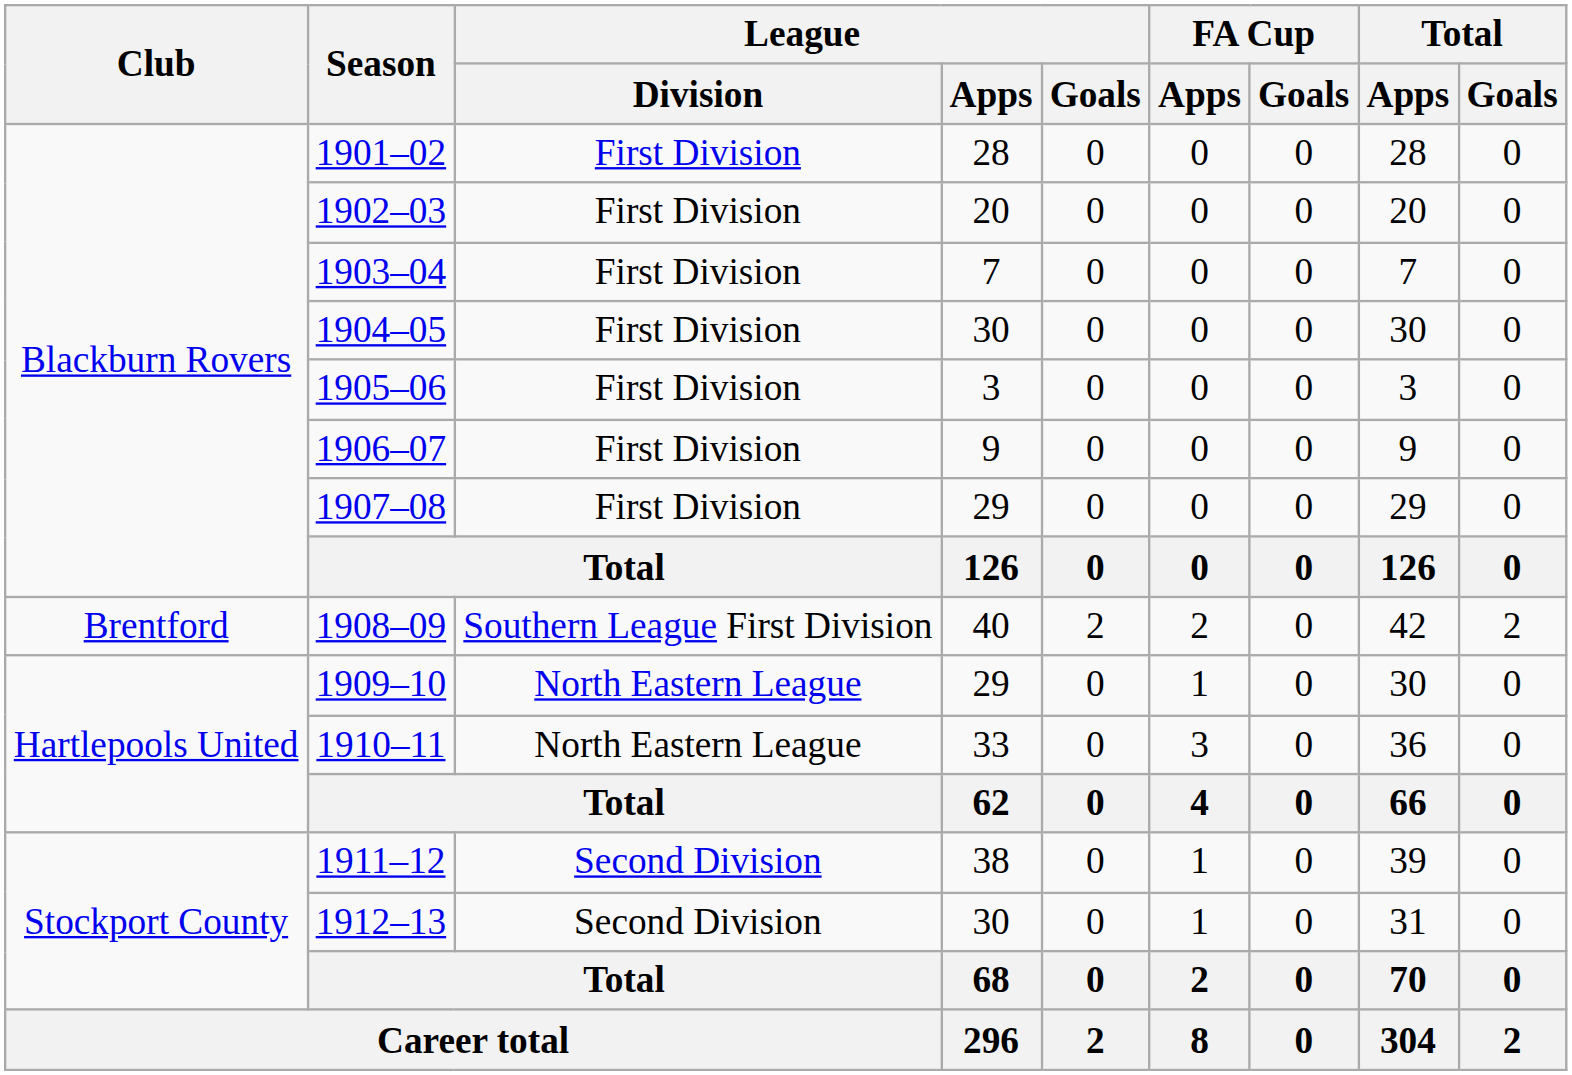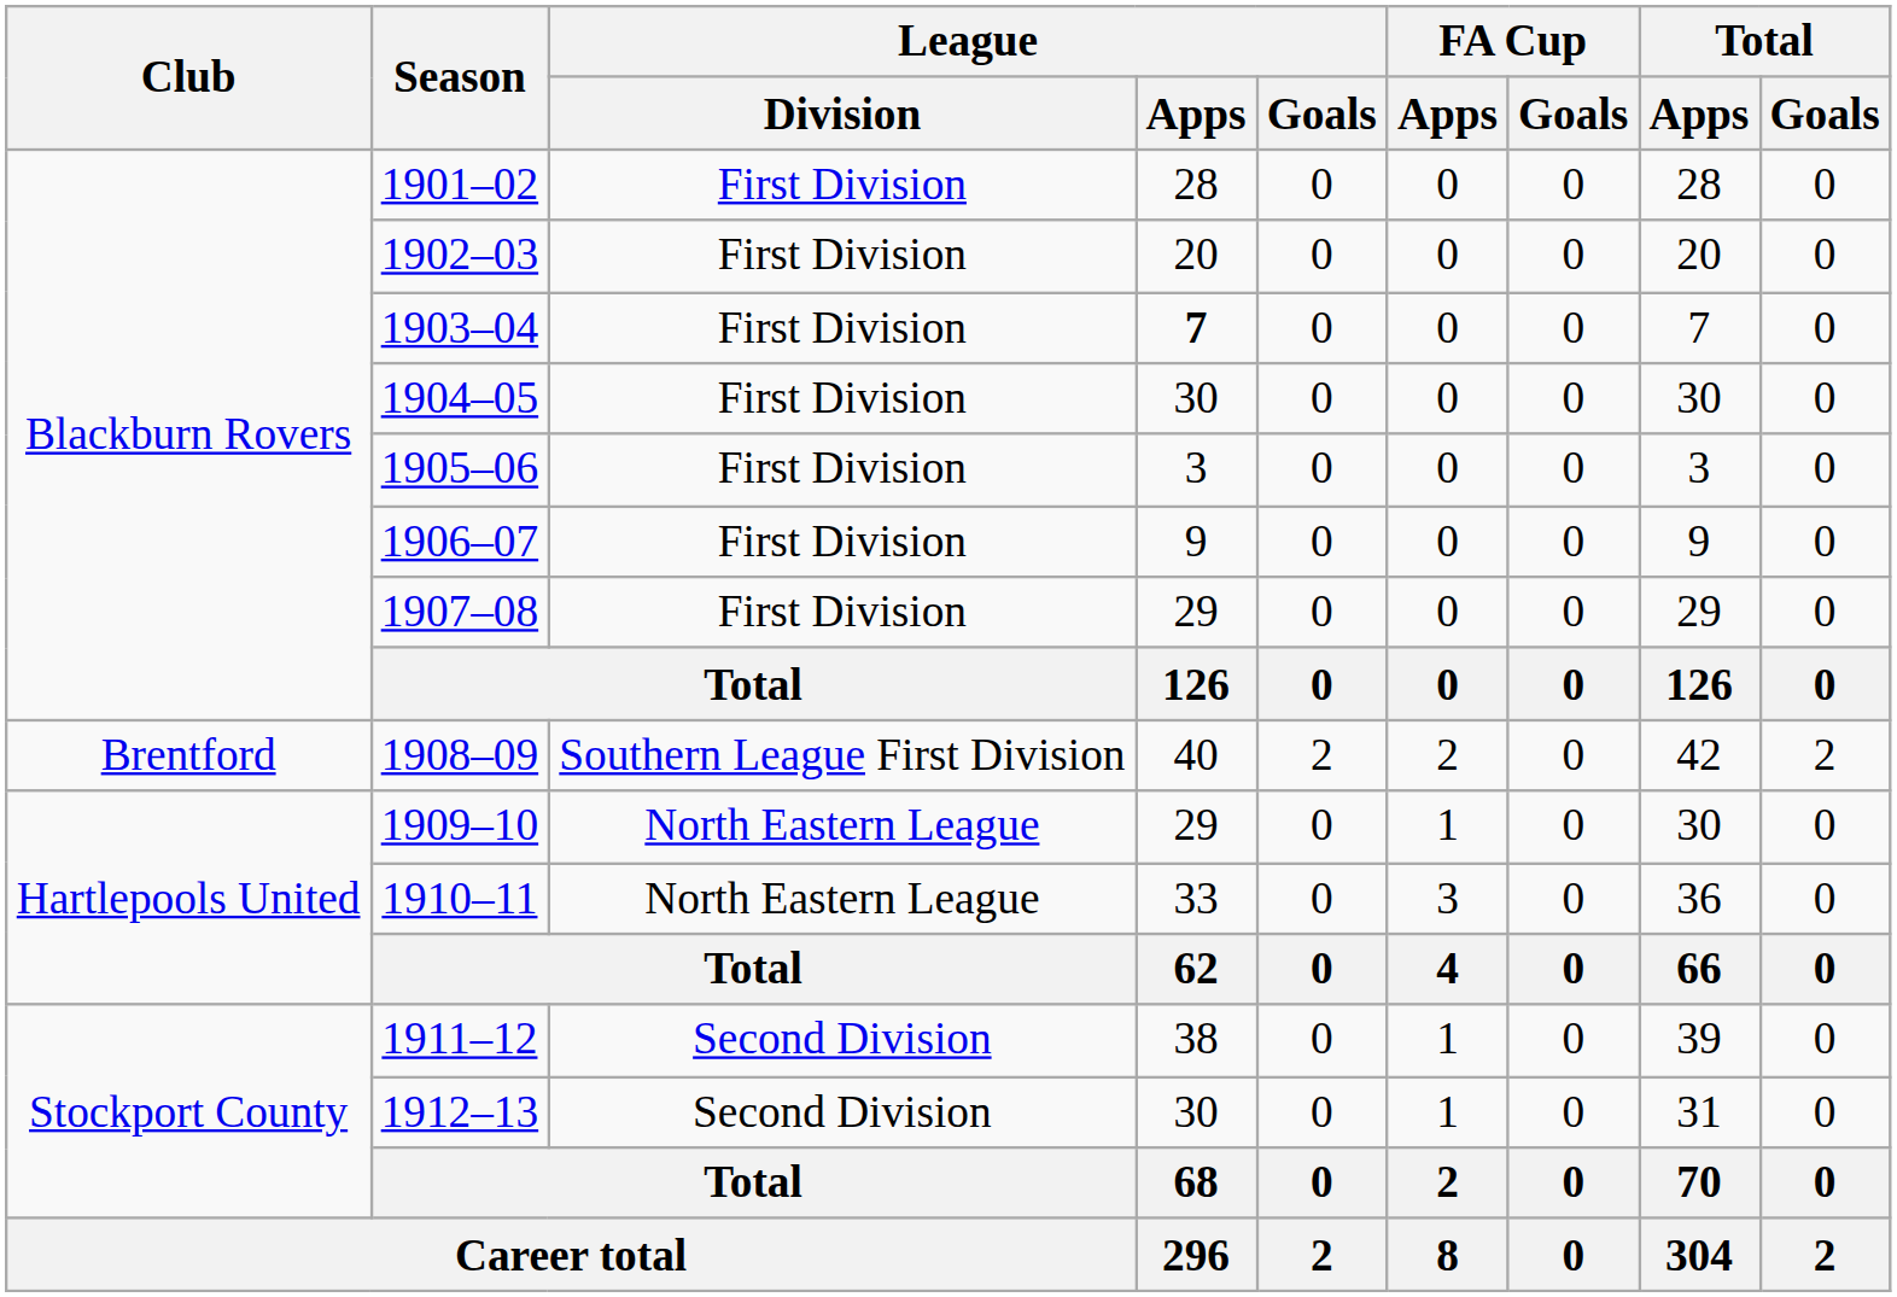1903–04 | League / Apps: normal -> bold
